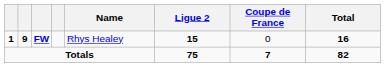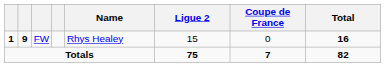1 | column 3: bold -> normal
1 | Ligue 2: bold -> normal
